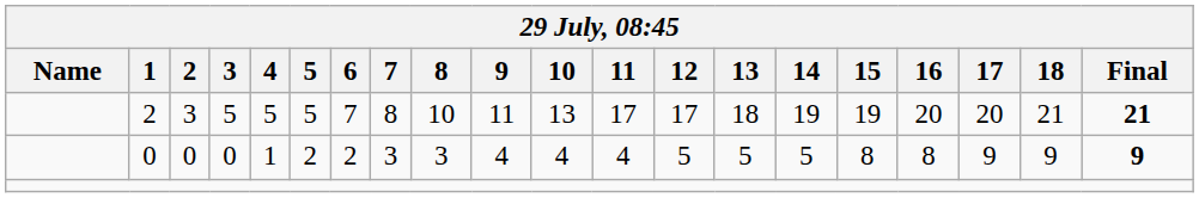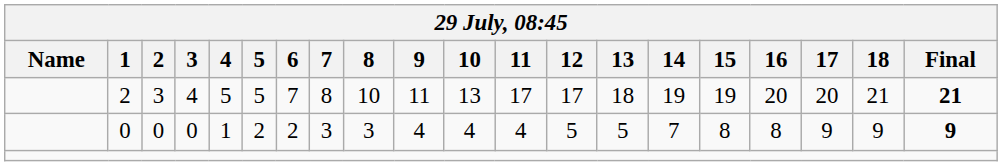row 3 | 3: 5 -> 4
row 4 | 14: 5 -> 7
